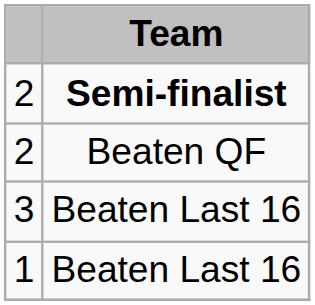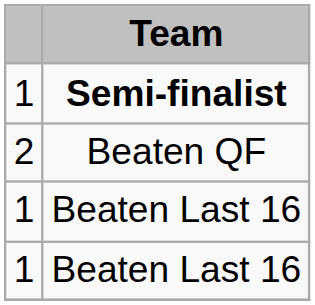row 2 | column 1: 2 -> 1
row 4 | column 1: 3 -> 1
